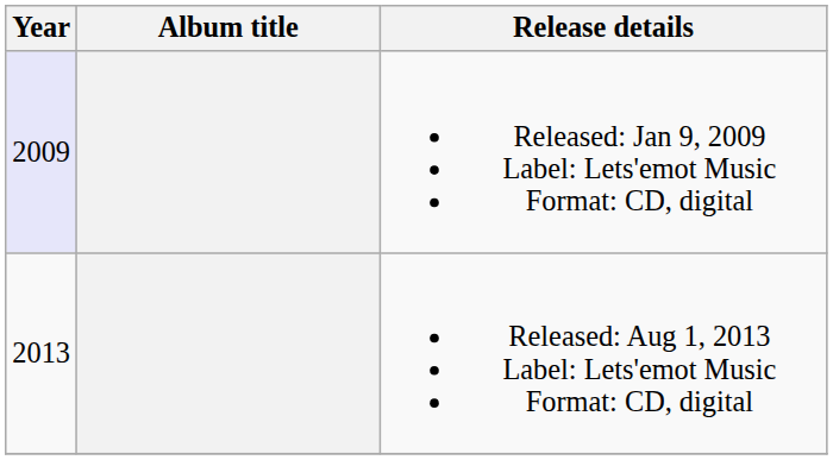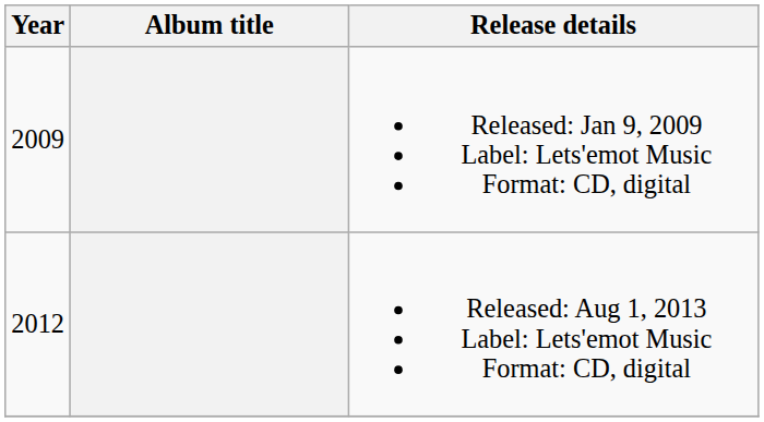row 2 | Year: lavender background -> no background
row 3 | Year: 2013 -> 2012
